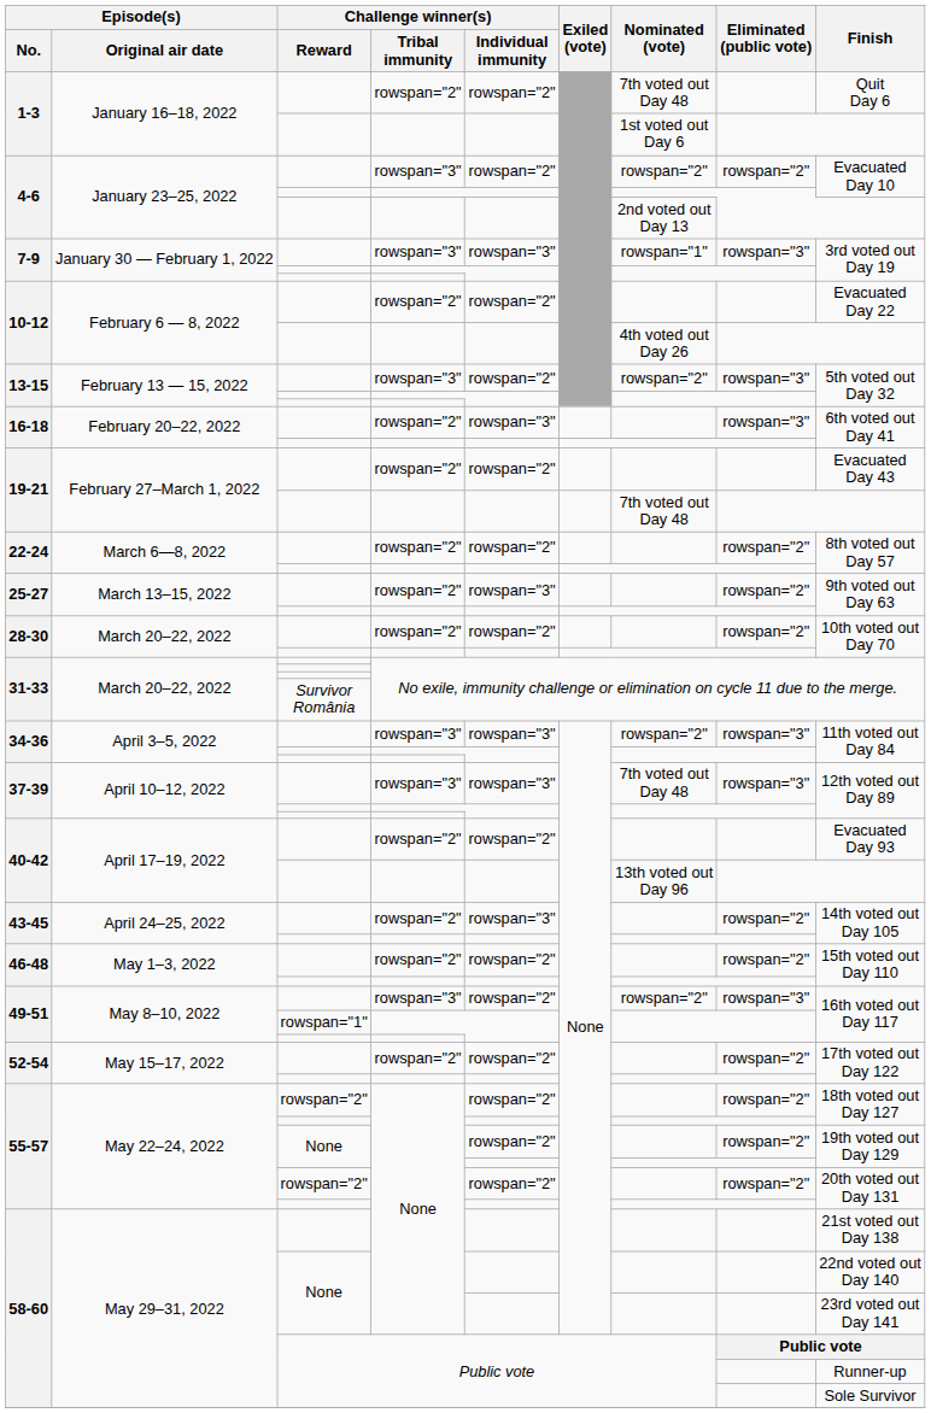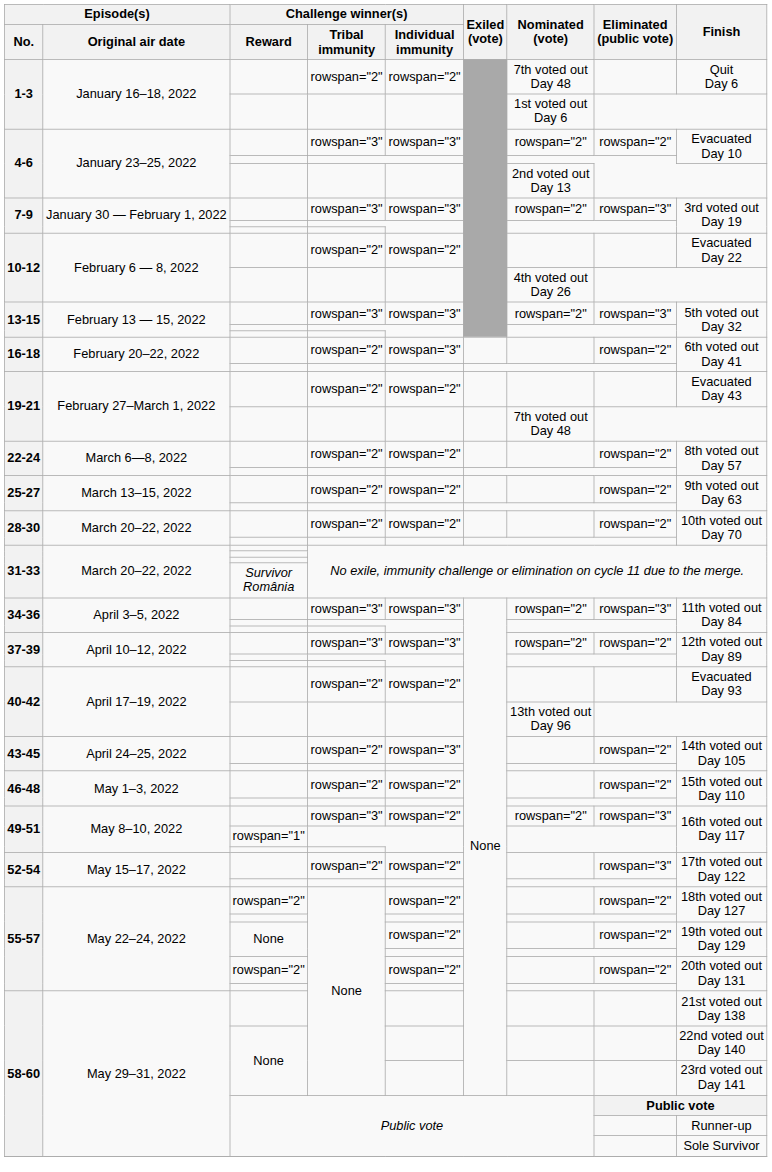4-6 / rowspan="3" | Challenge winner(s) / Individual immunity: rowspan="2" -> rowspan="3"
7-9 / rowspan="3" | Nominated (vote): rowspan="1" -> rowspan="2"
13-15 / rowspan="3" | Challenge winner(s) / Individual immunity: rowspan="2" -> rowspan="3"
16-18 / rowspan="2" | Eliminated (public vote): rowspan="3" -> rowspan="2"
25-27 / rowspan="2" | Challenge winner(s) / Individual immunity: rowspan="3" -> rowspan="2"
37-39 / rowspan="3" | Nominated (vote): 7th voted out Day 48 -> rowspan="2"
37-39 / rowspan="3" | Eliminated (public vote): rowspan="3" -> rowspan="2"
52-54 / rowspan="2" | Eliminated (public vote): rowspan="2" -> rowspan="3"
